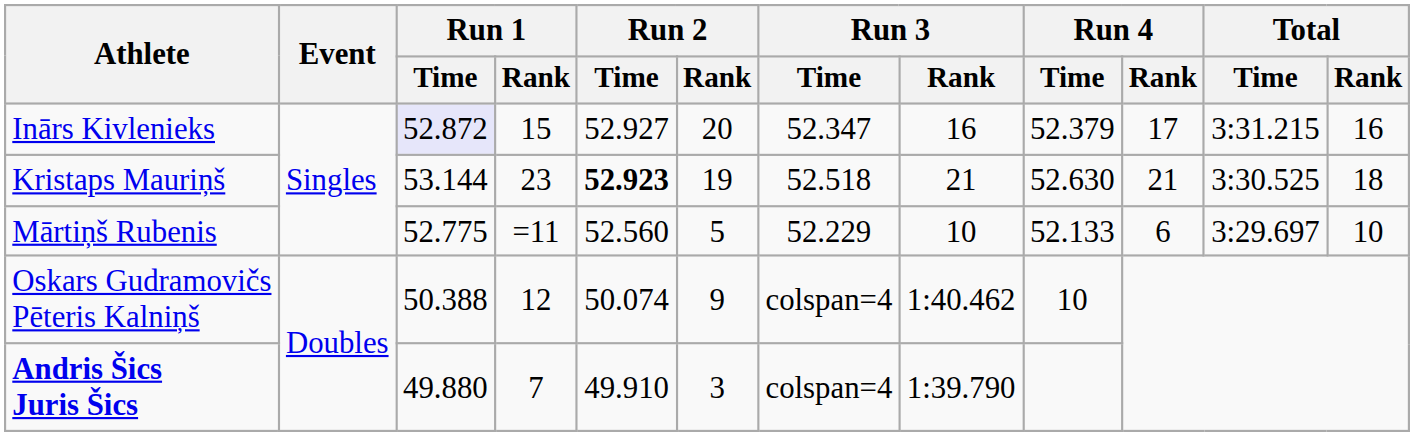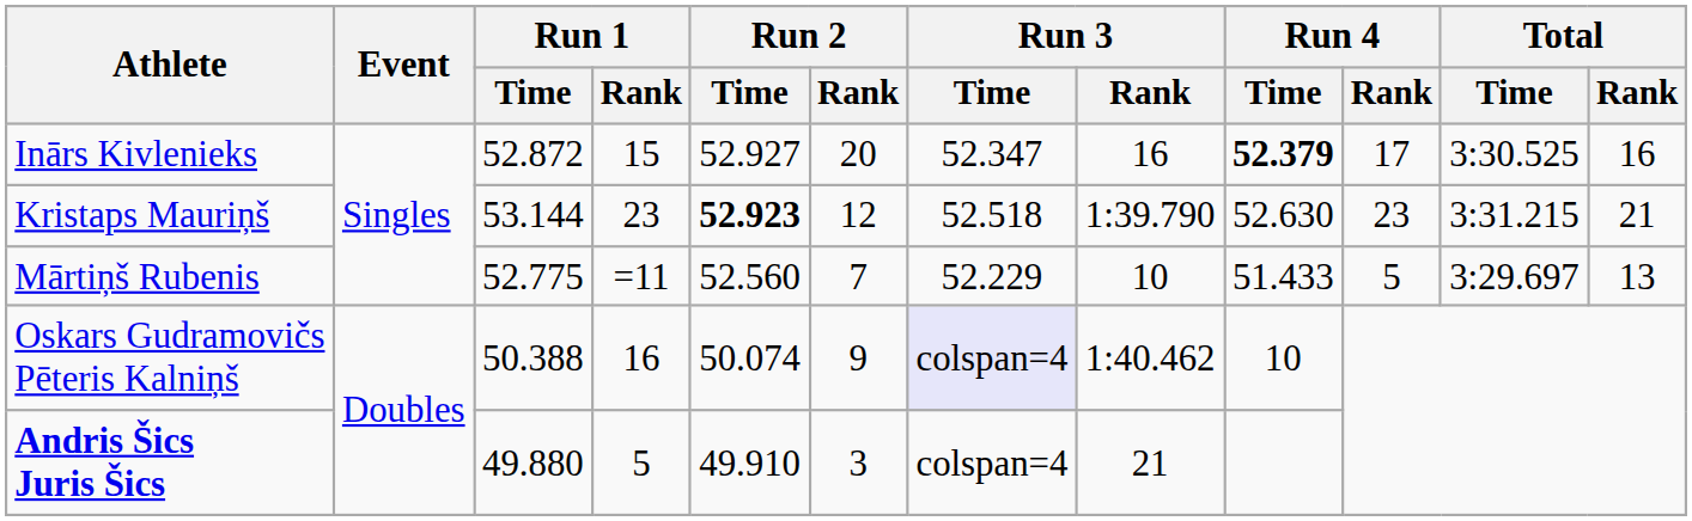Inārs Kivlenieks | Run 1 / Time: lavender background -> no background
Inārs Kivlenieks | Run 4 / Time: normal -> bold
Inārs Kivlenieks | Total / Time: 3:31.215 -> 3:30.525
Kristaps Mauriņš | Run 2 / Rank: 19 -> 12
Kristaps Mauriņš | Run 3 / Rank: 21 -> 1:39.790
Kristaps Mauriņš | Run 4 / Rank: 21 -> 23
Kristaps Mauriņš | Total / Time: 3:30.525 -> 3:31.215
Kristaps Mauriņš | Total / Rank: 18 -> 21
Mārtiņš Rubenis | Run 2 / Rank: 5 -> 7
Mārtiņš Rubenis | Run 4 / Time: 52.133 -> 51.433
Mārtiņš Rubenis | Run 4 / Rank: 6 -> 5
Mārtiņš Rubenis | Total / Rank: 10 -> 13
Oskars Gudramovičs Pēteris Kalniņš | Run 1 / Rank: 12 -> 16
Oskars Gudramovičs Pēteris Kalniņš | Run 3 / Time: no background -> lavender background
Andris Šics Juris Šics | Run 1 / Rank: 7 -> 5
Andris Šics Juris Šics | Run 3 / Rank: 1:39.790 -> 21
